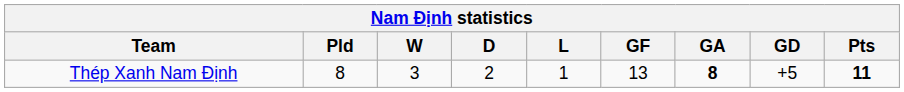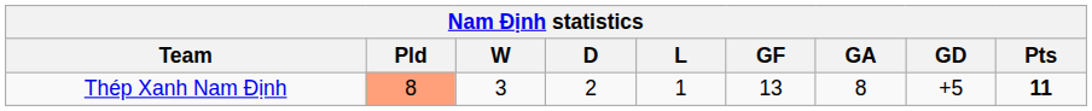Thép Xanh Nam Định | Pld: no background -> lightsalmon background
Thép Xanh Nam Định | GA: bold -> normal
